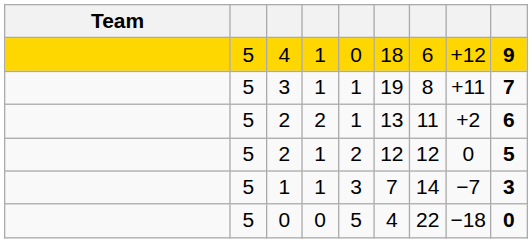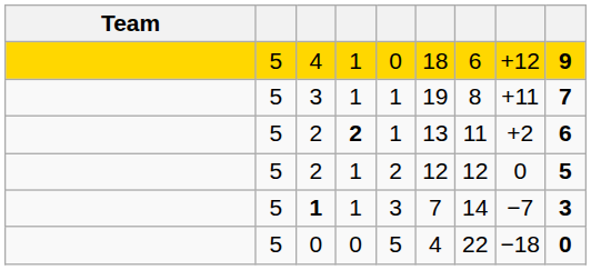row 4 | column 4: normal -> bold
row 6 | column 3: normal -> bold
